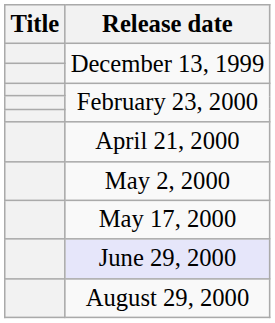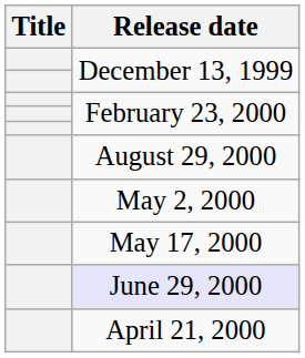row 7 | Release date: April 21, 2000 -> August 29, 2000
row 11 | Release date: August 29, 2000 -> April 21, 2000
